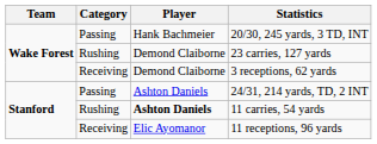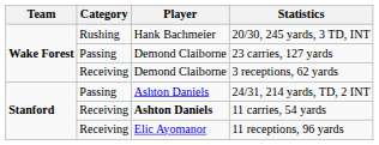20/30, 245 yards, 3 TD, INT | Category: Passing -> Rushing
23 carries, 127 yards | Category: Rushing -> Passing
11 carries, 54 yards | Category: Rushing -> Receiving
